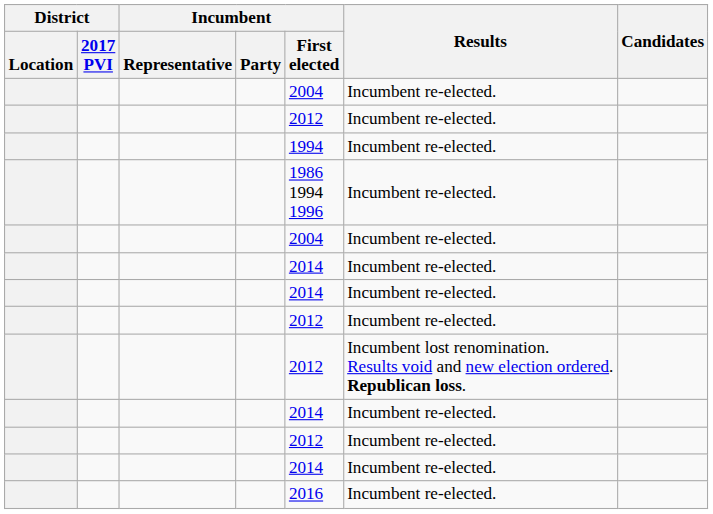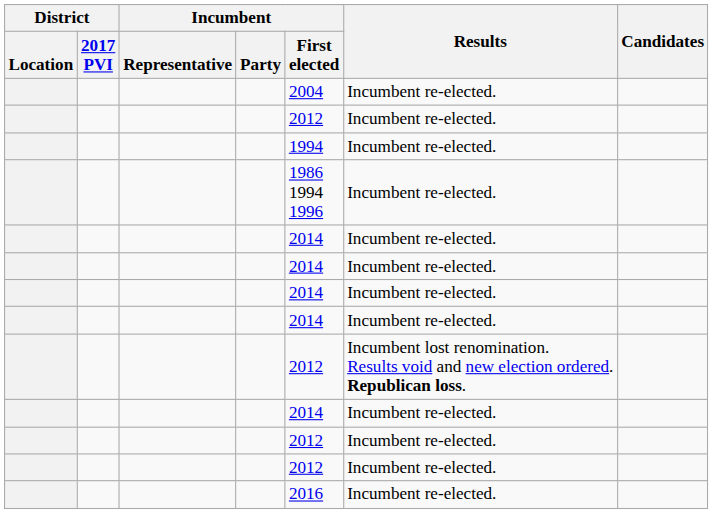row 7 | Incumbent / First elected: 2004 -> 2014
row 10 | Incumbent / First elected: 2012 -> 2014
row 14 | Incumbent / First elected: 2014 -> 2012
